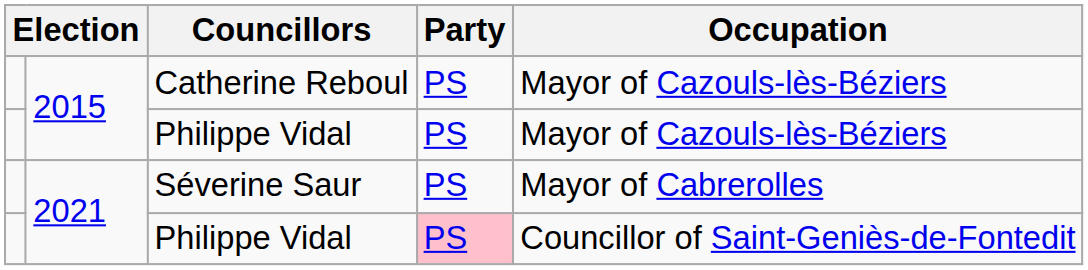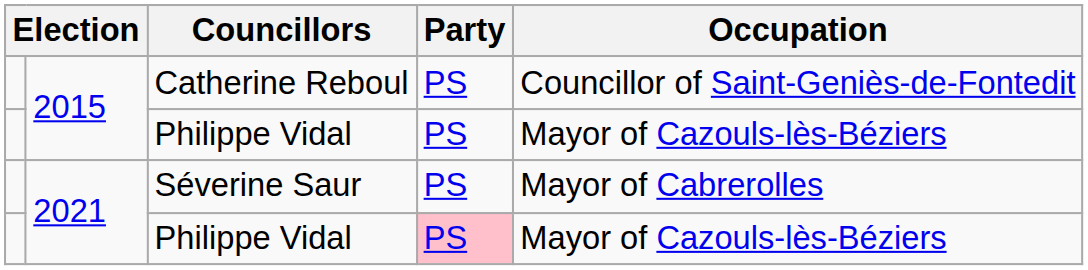Catherine Reboul | Occupation: Mayor of Cazouls-lès-Béziers -> Councillor of Saint-Geniès-de-Fontedit
2021 / Philippe Vidal | Occupation: Councillor of Saint-Geniès-de-Fontedit -> Mayor of Cazouls-lès-Béziers
